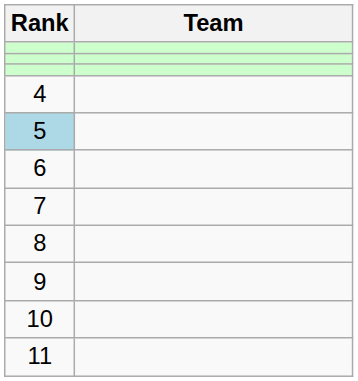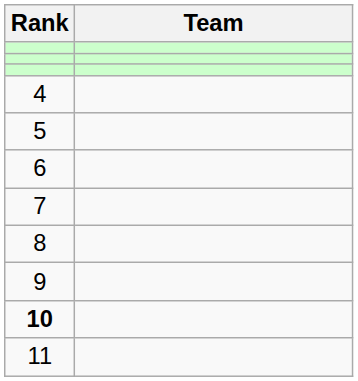row 6 | Rank: lightblue background -> no background
row 11 | Rank: normal -> bold
